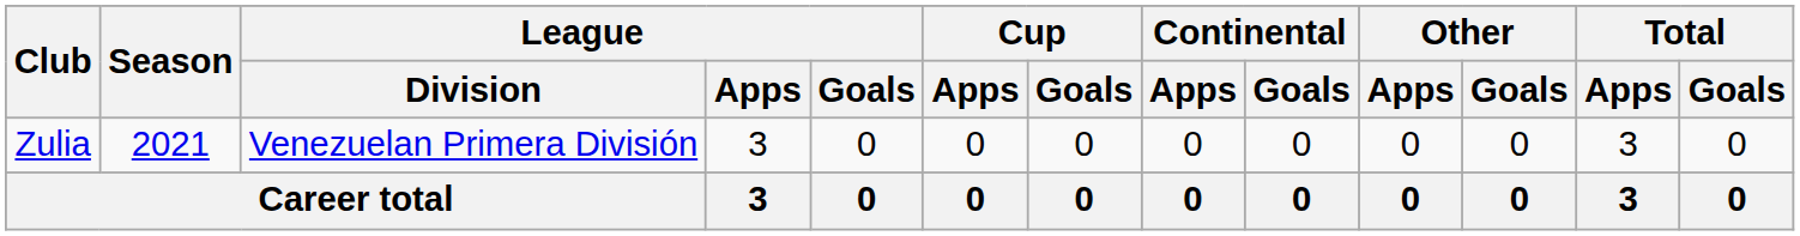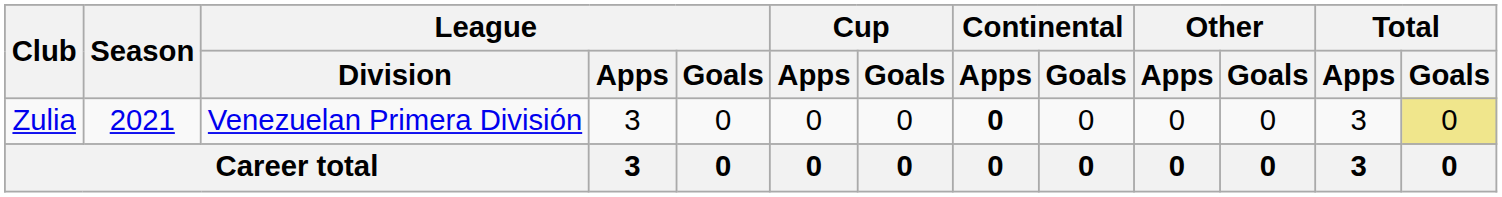Zulia | Continental / Apps: normal -> bold
Zulia | Total / Goals: no background -> khaki background
